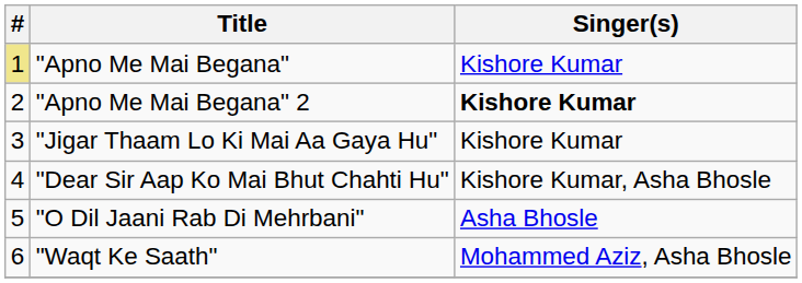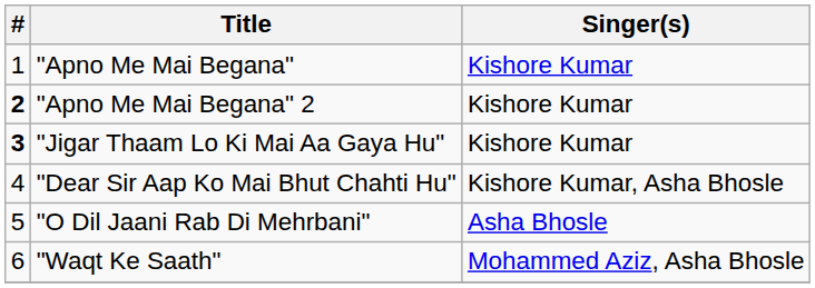"Apno Me Mai Begana" | #: khaki background -> no background
"Apno Me Mai Begana" 2 | #: normal -> bold
"Apno Me Mai Begana" 2 | Singer(s): bold -> normal
"Jigar Thaam Lo Ki Mai Aa Gaya Hu" | #: normal -> bold
